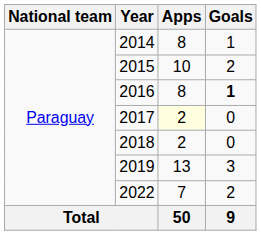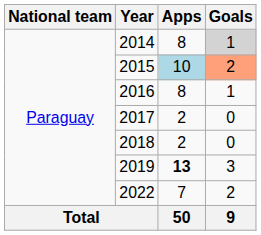2014 | Goals: no background -> lightgrey background
2015 | Apps: no background -> lightblue background
2015 | Goals: no background -> lightsalmon background
2016 | Goals: bold -> normal
2017 | Apps: lightyellow background -> no background
2019 | Apps: normal -> bold
